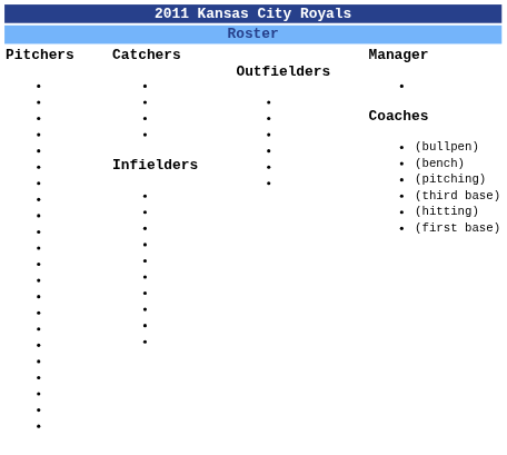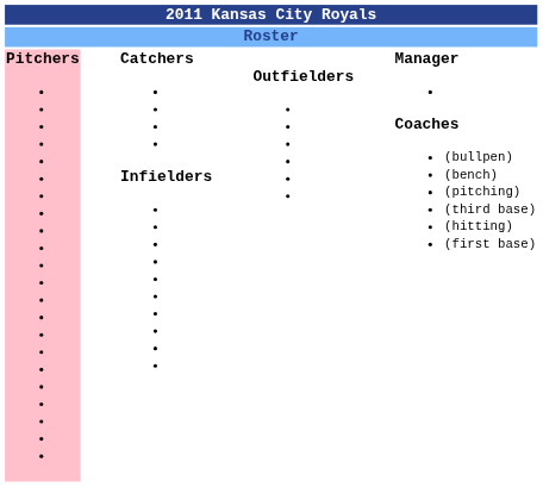Pitchers | column 1: no background -> pink background
